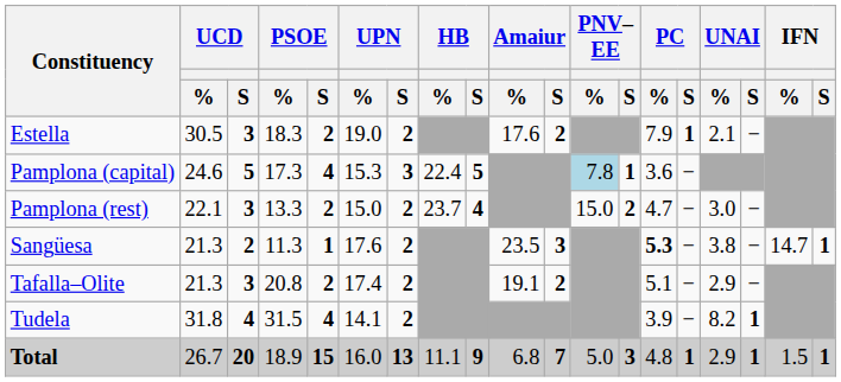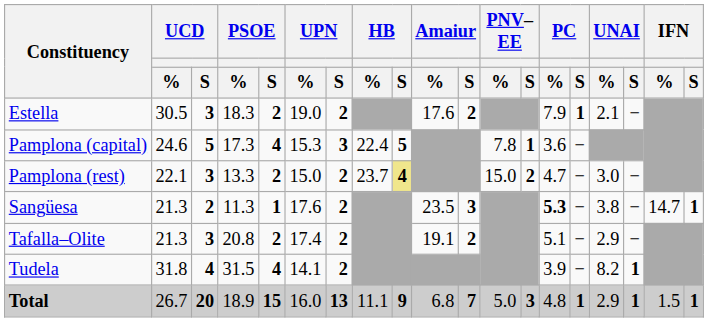Pamplona (capital) | PNV–EE / %: lightblue background -> no background
Pamplona (rest) | HB / S: no background -> khaki background
